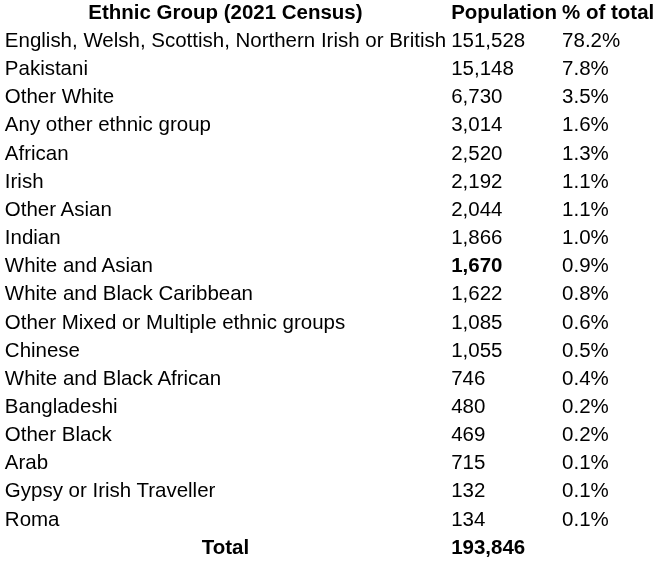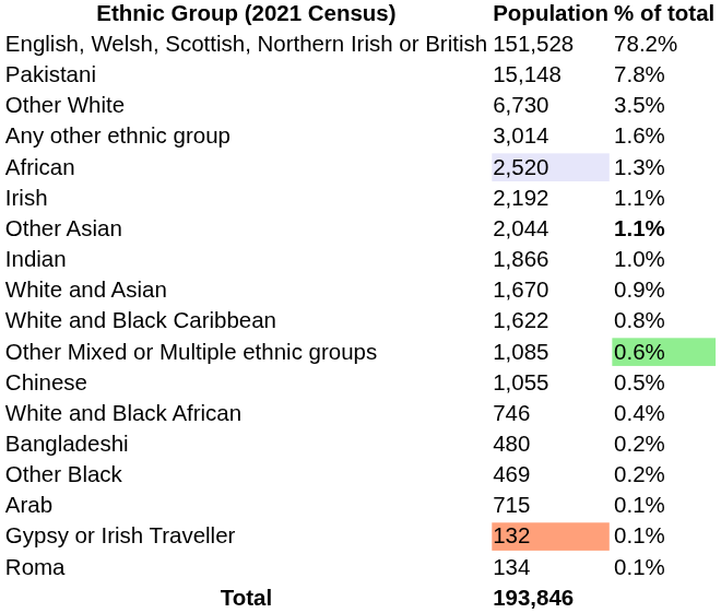African | Population: no background -> lavender background
Other Asian | % of total: normal -> bold
White and Asian | Population: bold -> normal
Other Mixed or Multiple ethnic groups | % of total: no background -> lightgreen background
Gypsy or Irish Traveller | Population: no background -> lightsalmon background
